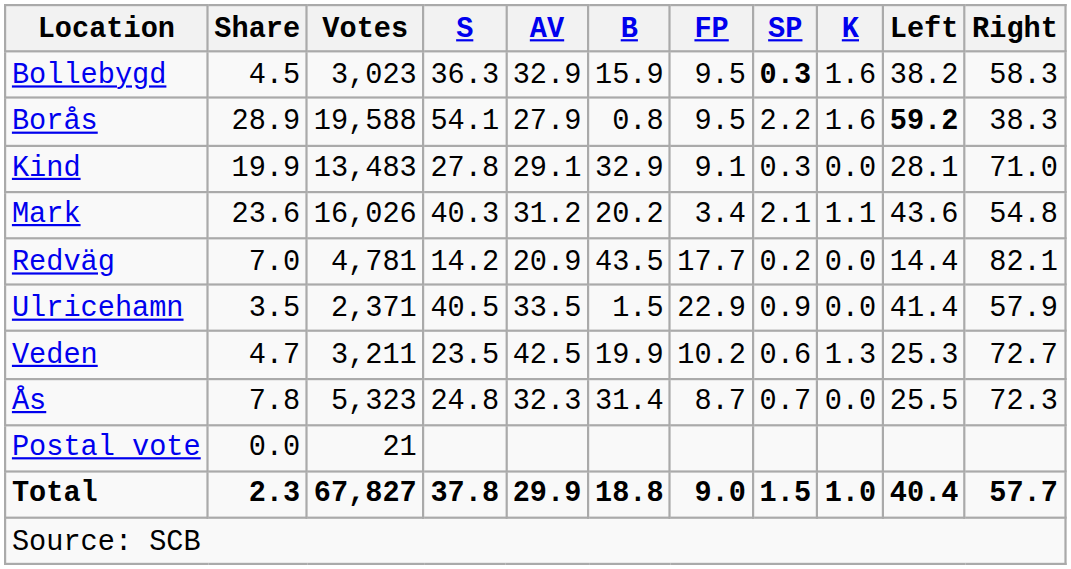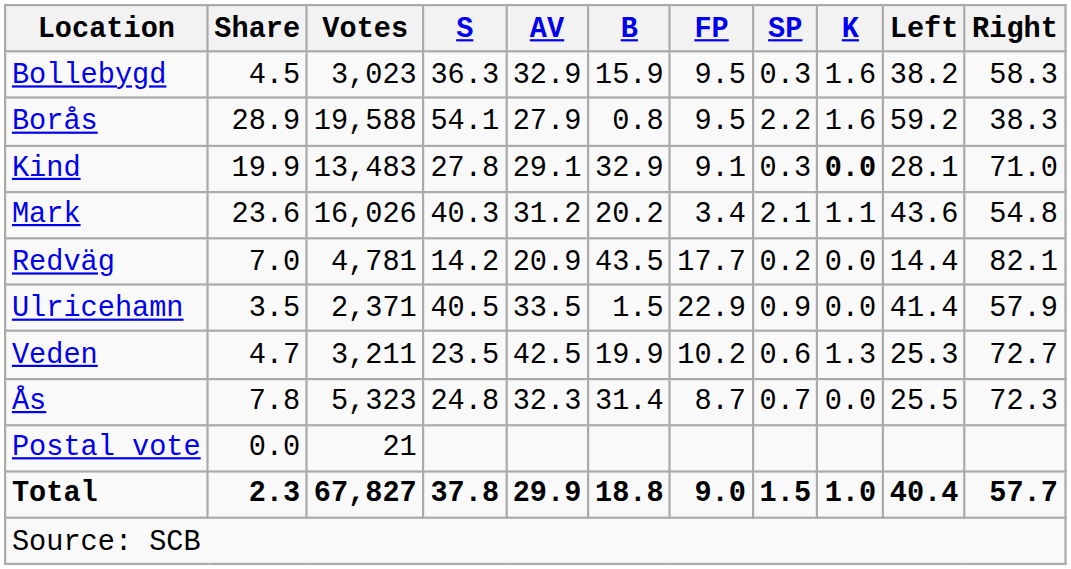Bollebygd | SP: bold -> normal
Borås | Left: bold -> normal
Kind | K: normal -> bold
